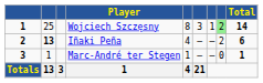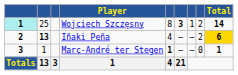Wojciech Szczęsny | column 1: no background -> paleturquoise background
Wojciech Szczęsny | column 6: normal -> bold
Wojciech Szczęsny | column 8: lightgreen background -> no background
Iñaki Peña | Total: no background -> gold background
Marc-André ter Stegen | column 5: normal -> bold
